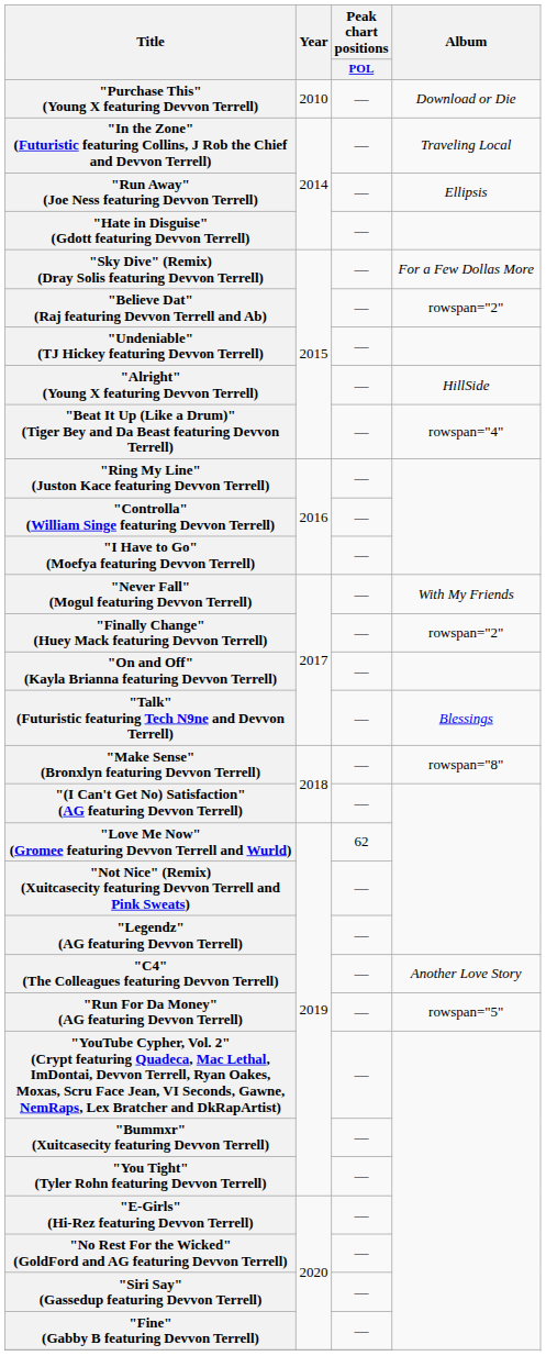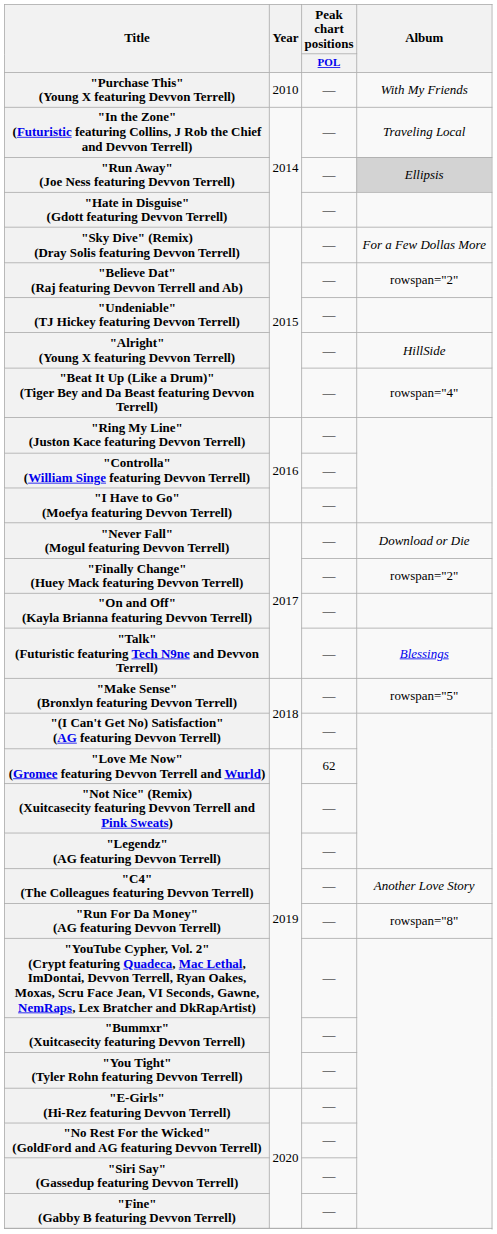"Purchase This" (Young X featuring Devvon Terrell) | Album: Download or Die -> With My Friends
"Run Away" (Joe Ness featuring Devvon Terrell) | Album: no background -> lightgrey background
"Never Fall" (Mogul featuring Devvon Terrell) | Album: With My Friends -> Download or Die
"Make Sense" (Bronxlyn featuring Devvon Terrell) | Album: rowspan="8" -> rowspan="5"
"Run For Da Money" (AG featuring Devvon Terrell) | Album: rowspan="5" -> rowspan="8"
